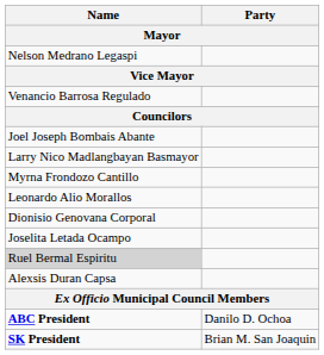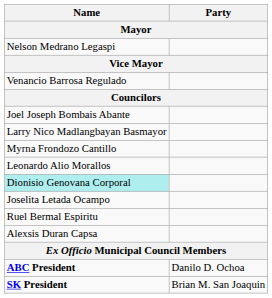Dionisio Genovana Corporal | Name / Mayor: no background -> paleturquoise background
Ruel Bermal Espiritu | Name / Mayor: lightgrey background -> no background
